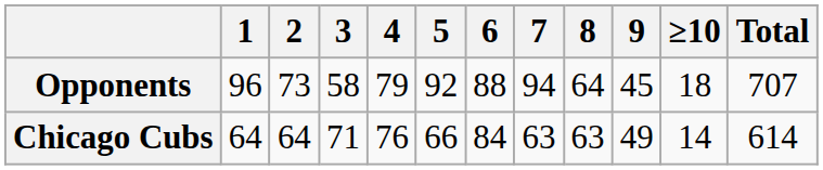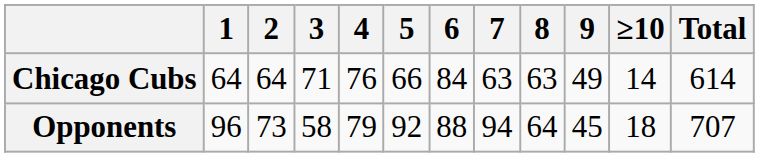rows swapped: Chicago Cubs <-> Opponents
